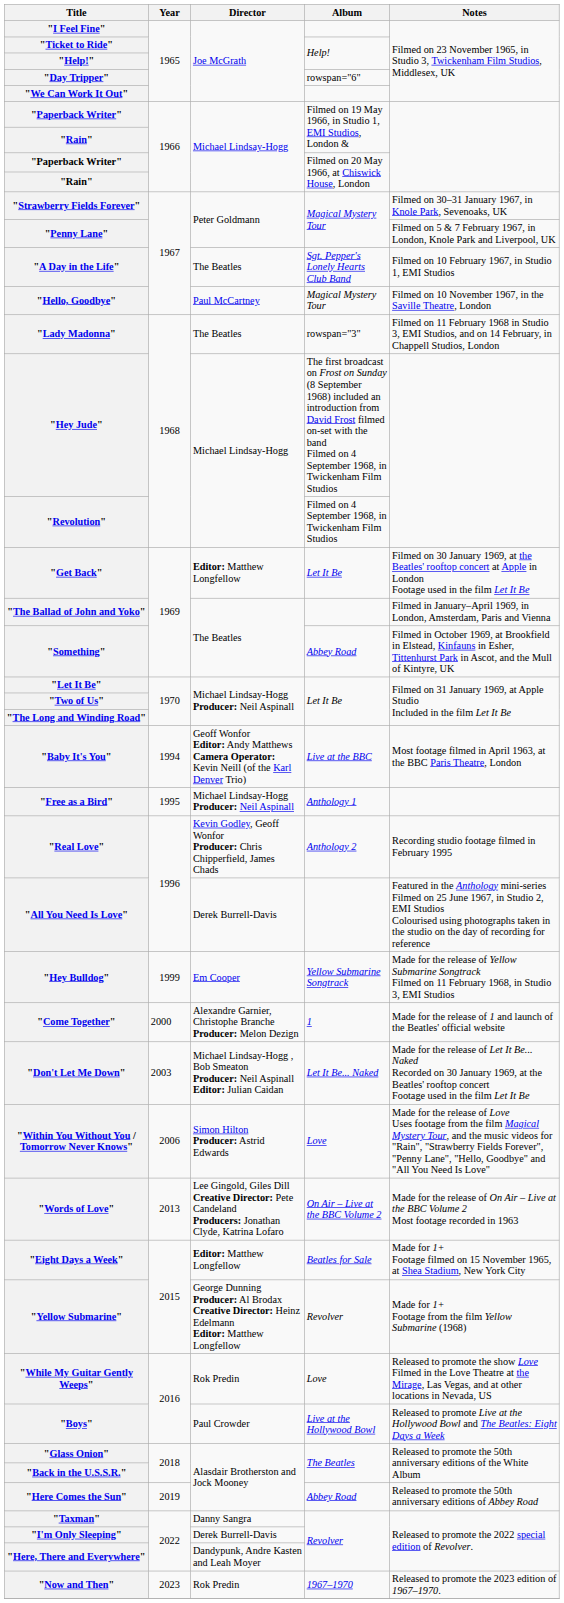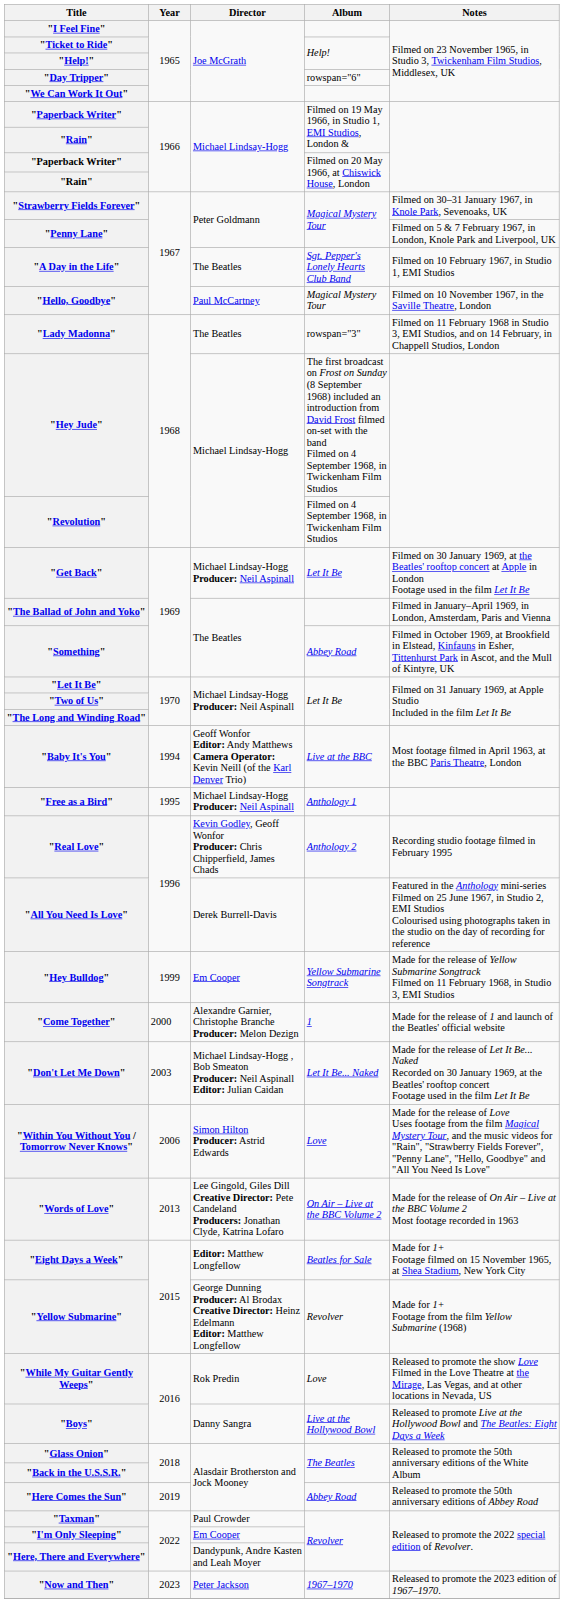"Get Back" | Director: Editor: Matthew Longfellow -> Michael Lindsay-Hogg Producer: Neil Aspinall
"Boys" | Director: Paul Crowder -> Danny Sangra
"Taxman" | Director: Danny Sangra -> Paul Crowder
"I'm Only Sleeping" | Director: Derek Burrell-Davis -> Em Cooper
"Now and Then" | Director: Rok Predin -> Peter Jackson
